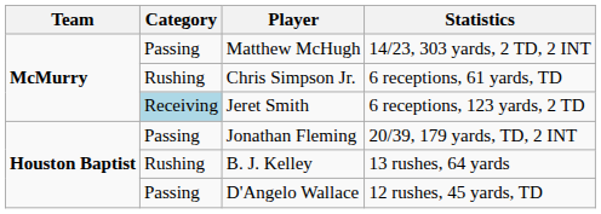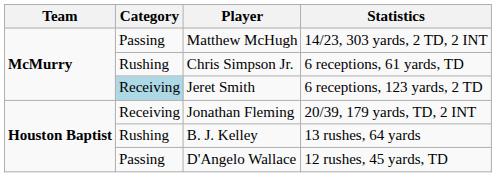Jonathan Fleming | Category: Passing -> Receiving
